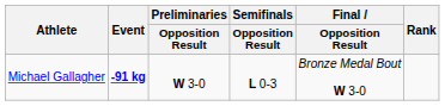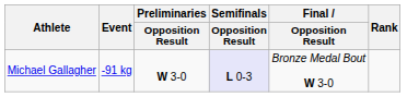Michael Gallagher | Event: bold -> normal
Michael Gallagher | Semifinals / Opposition Result: no background -> lavender background
